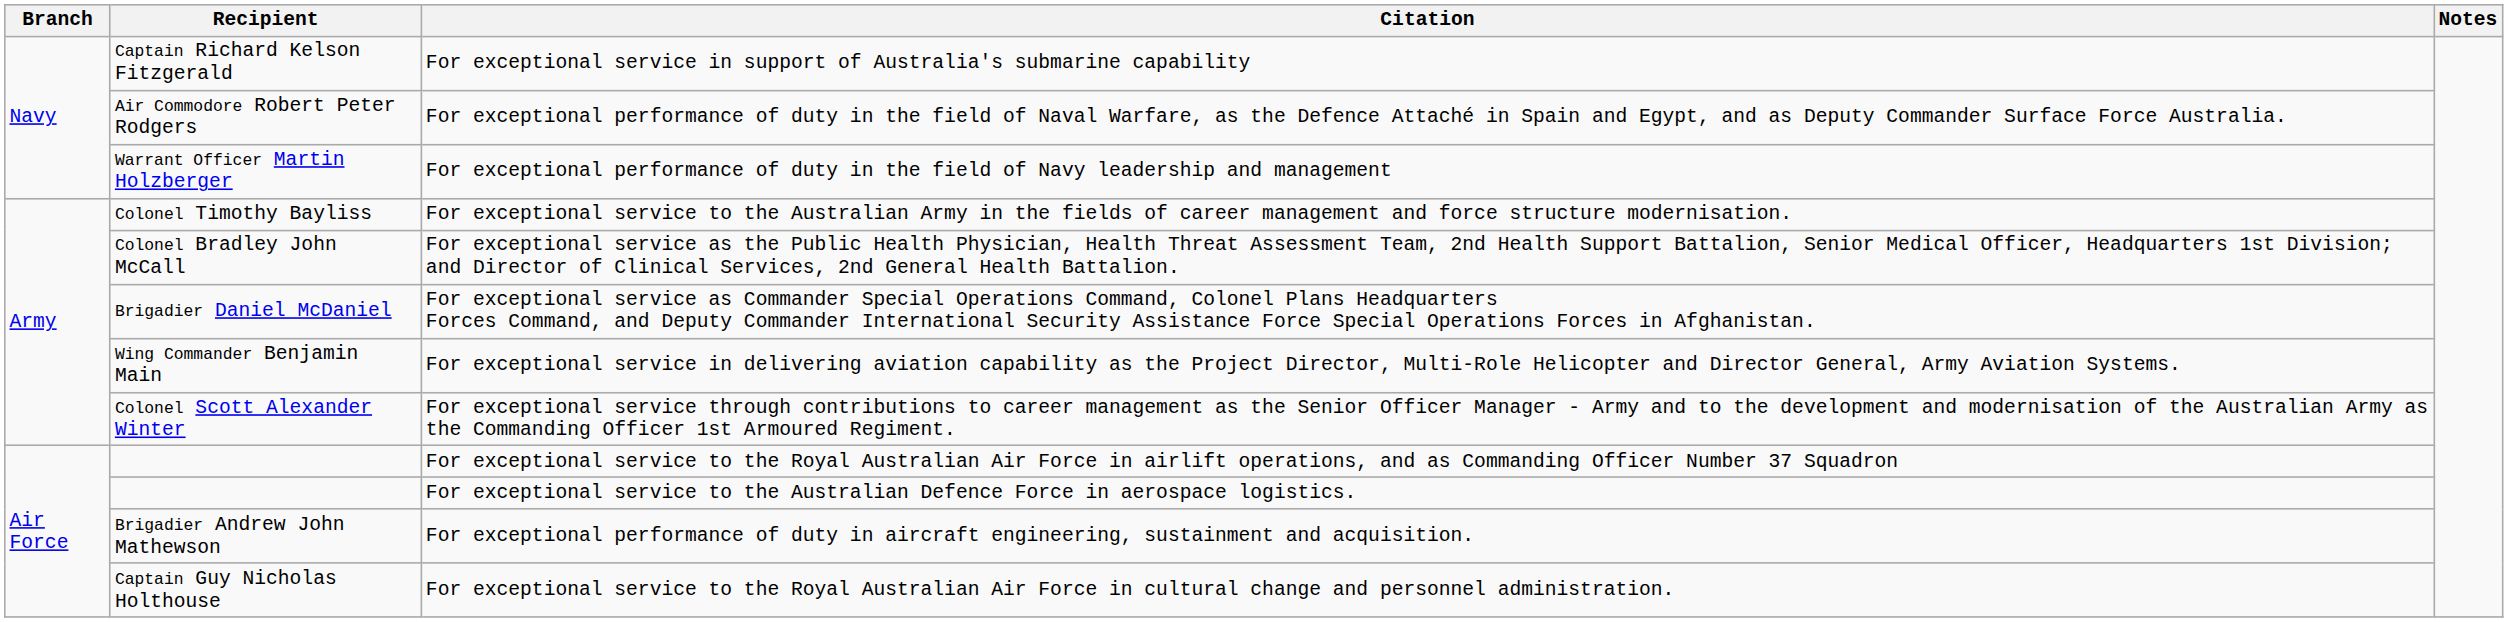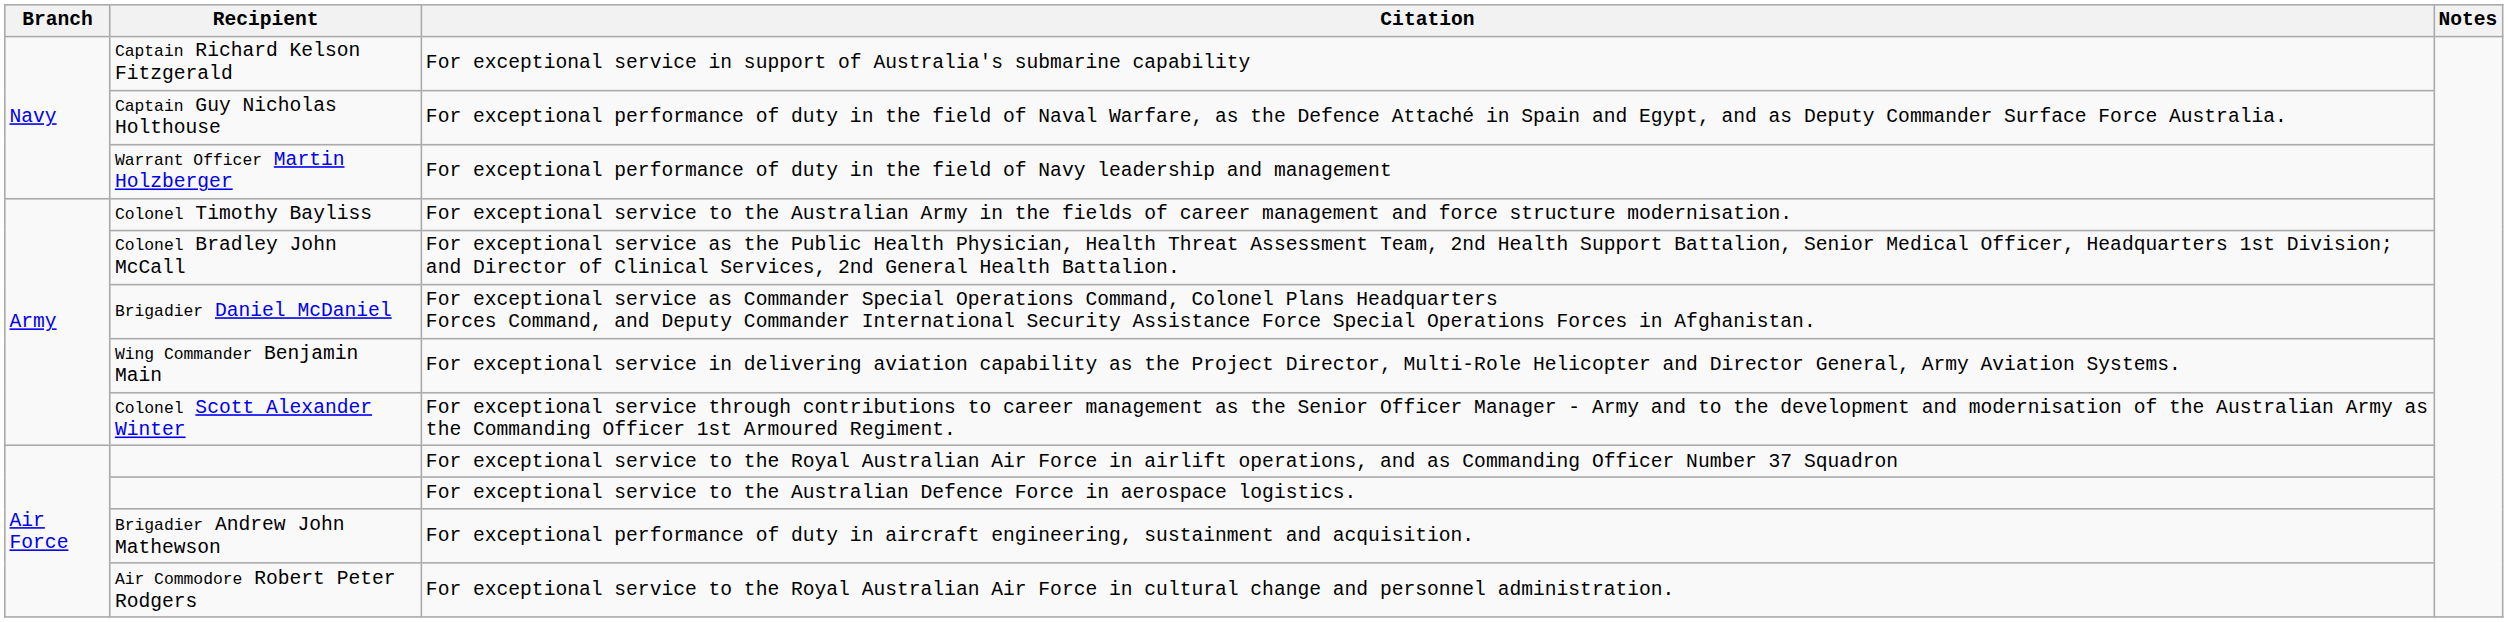row 3 | Recipient: Air Commodore Robert Peter Rodgers -> Captain Guy Nicholas Holthouse
row 13 | Recipient: Captain Guy Nicholas Holthouse -> Air Commodore Robert Peter Rodgers
